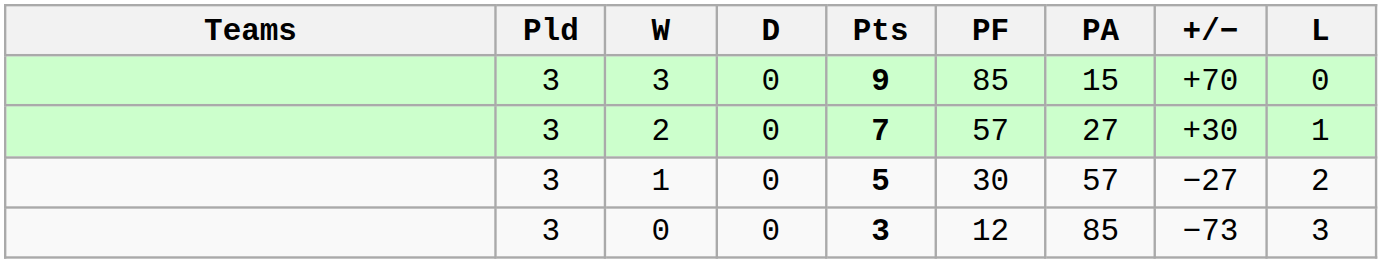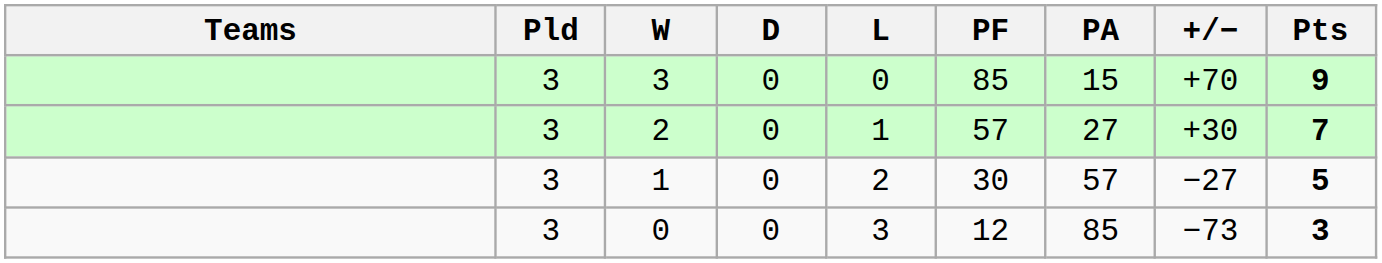columns swapped: L <-> Pts
